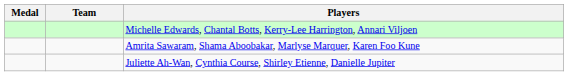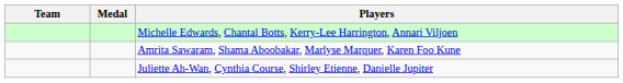columns swapped: Medal <-> Team
